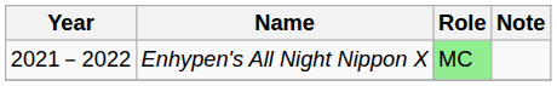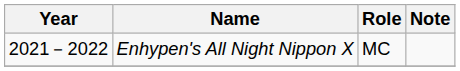row 2 | Role: lightgreen background -> no background
